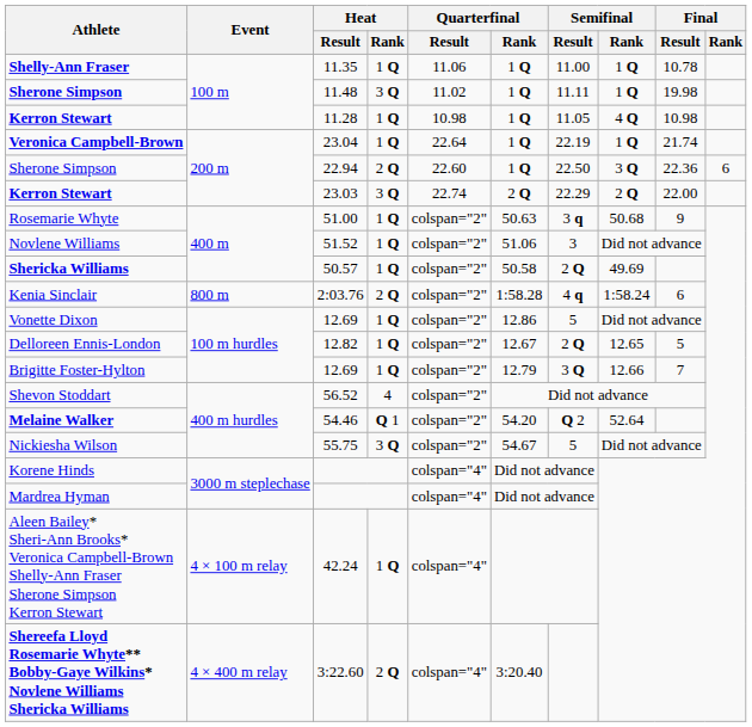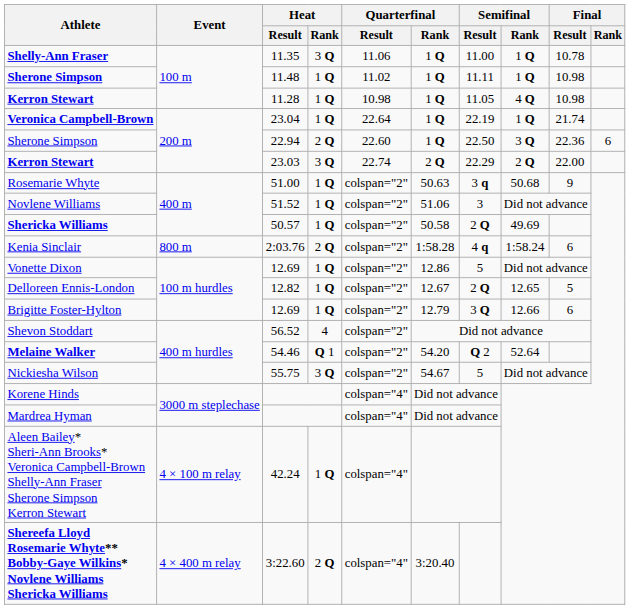Shelly-Ann Fraser | Heat / Rank: 1 Q -> 3 Q
Sherone Simpson / 11.48 | Heat / Rank: 3 Q -> 1 Q
Sherone Simpson / 11.48 | Final / Result: 19.98 -> 10.98
Brigitte Foster-Hylton | Final / Result: 7 -> 6
